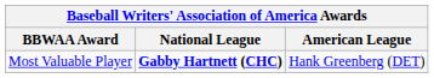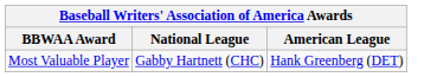Most Valuable Player | National League: bold -> normal
